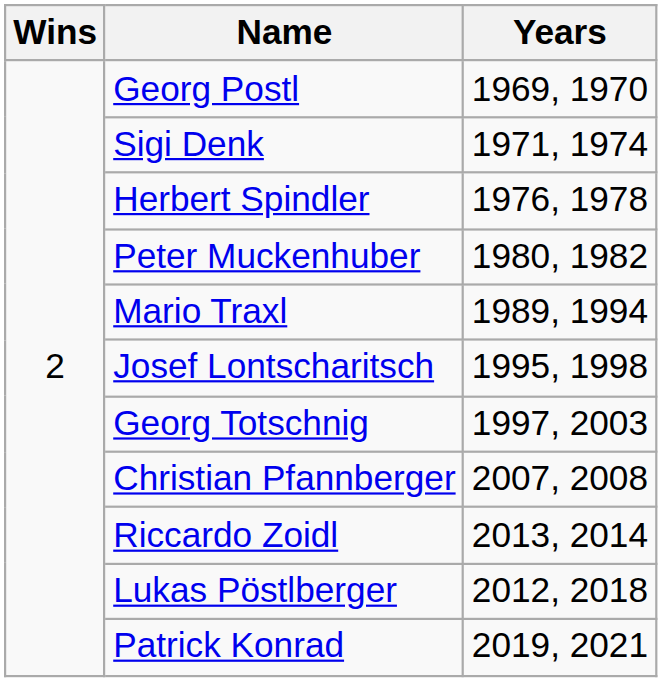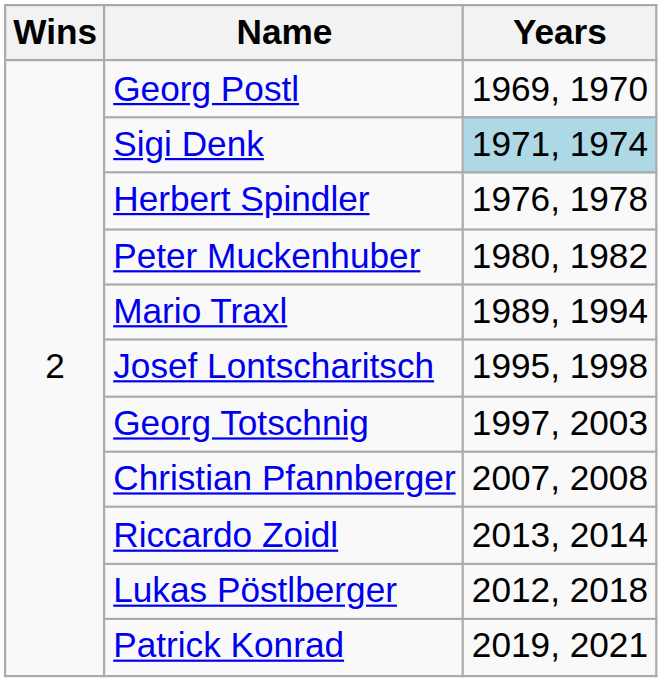Sigi Denk | Years: no background -> lightblue background
